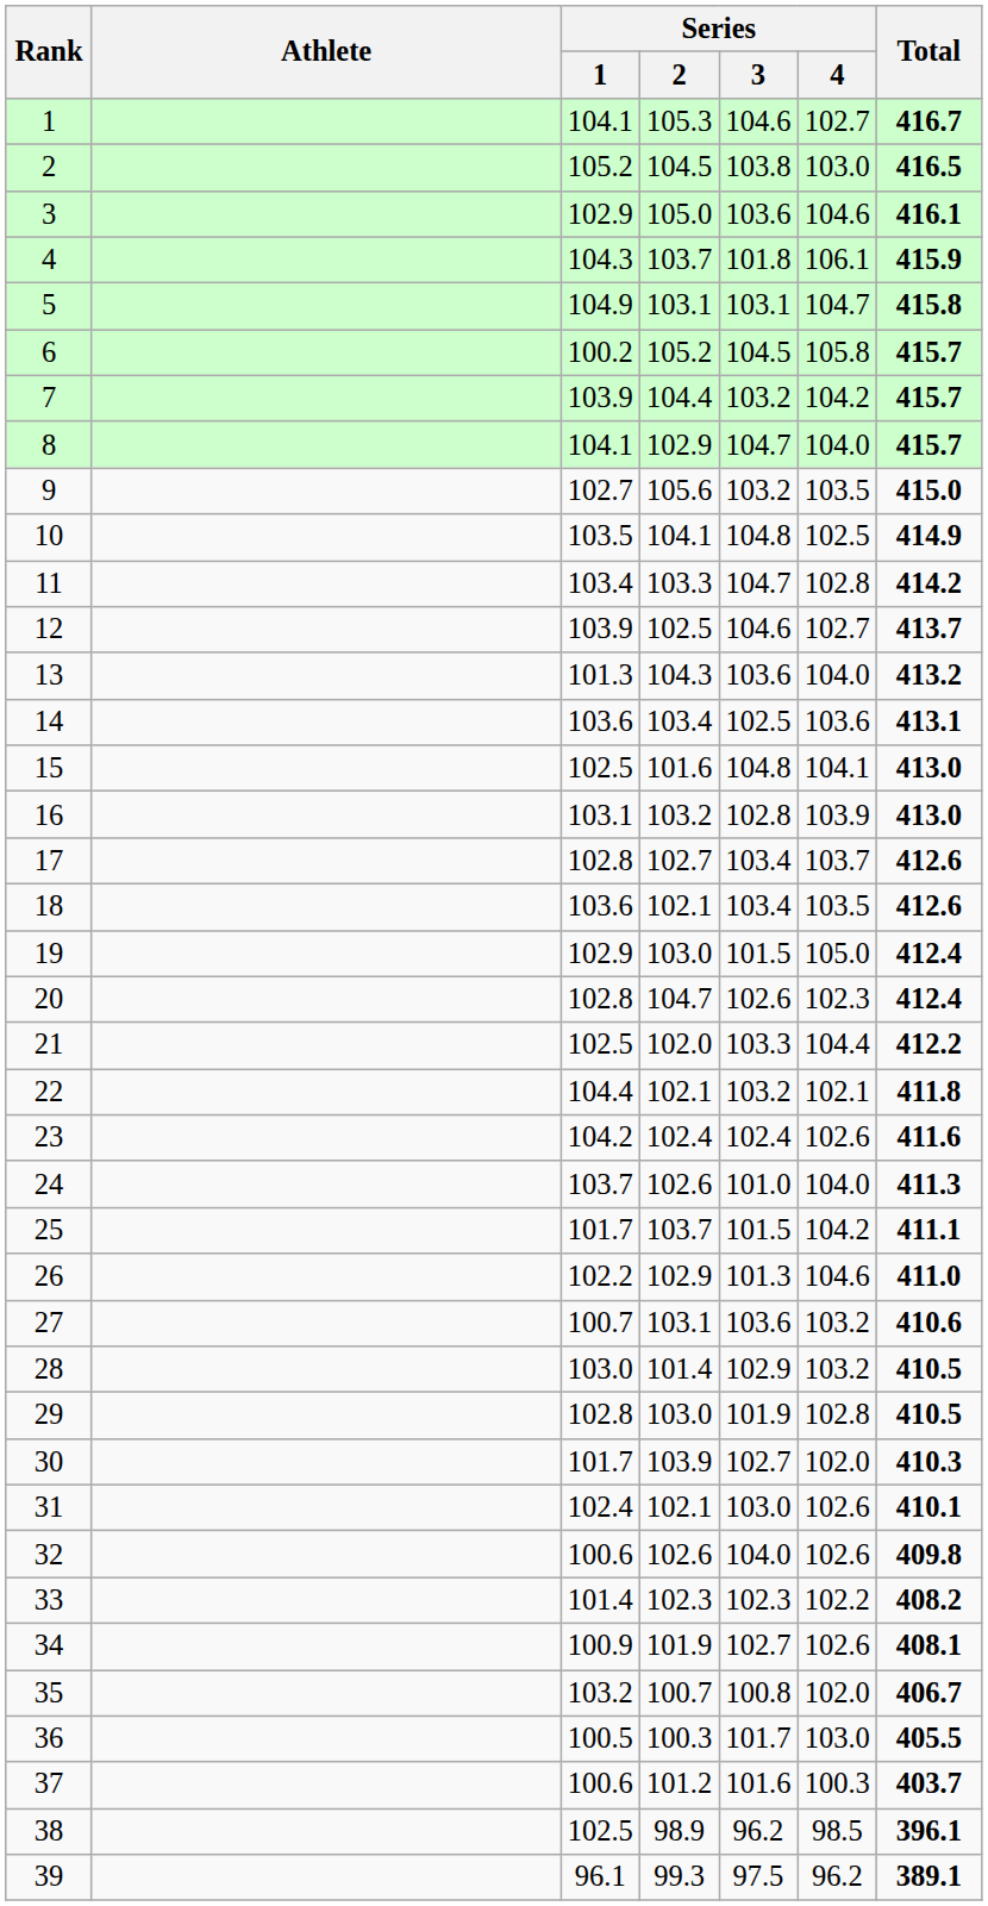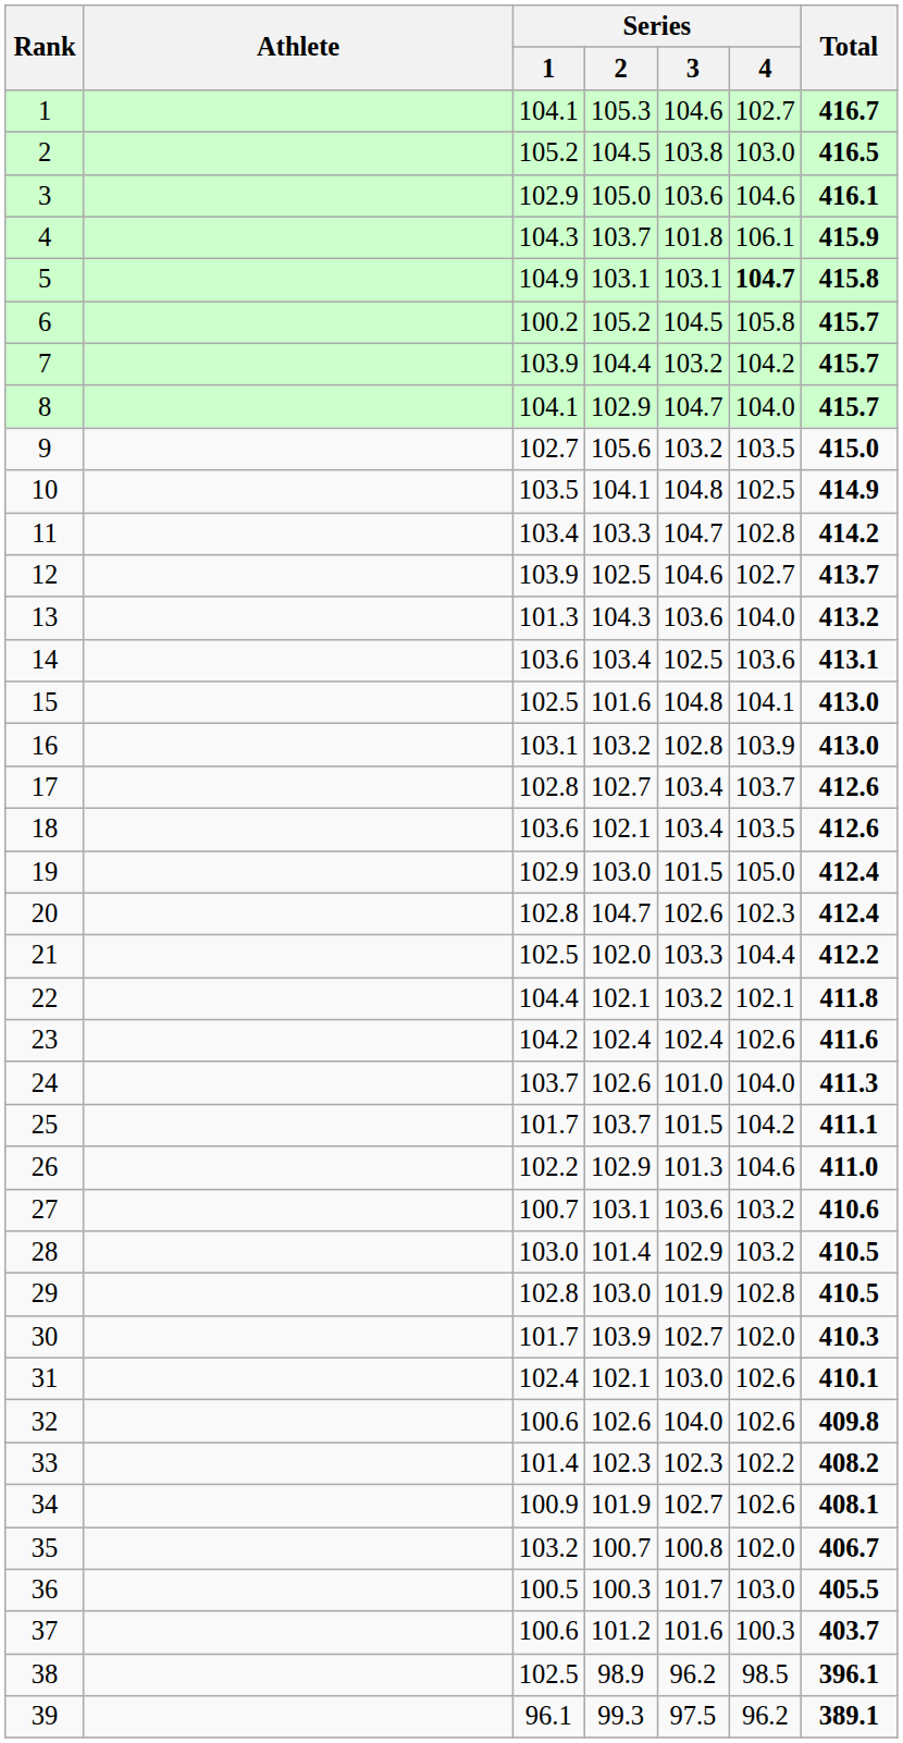5 | Series / 4: normal -> bold
